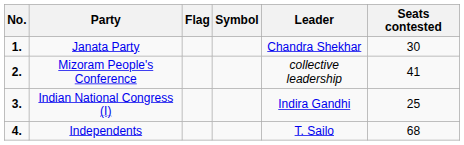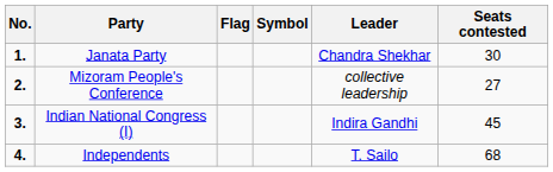Mizoram People's Conference | Seats contested: 41 -> 27
Indian National Congress (I) | Seats contested: 25 -> 45
